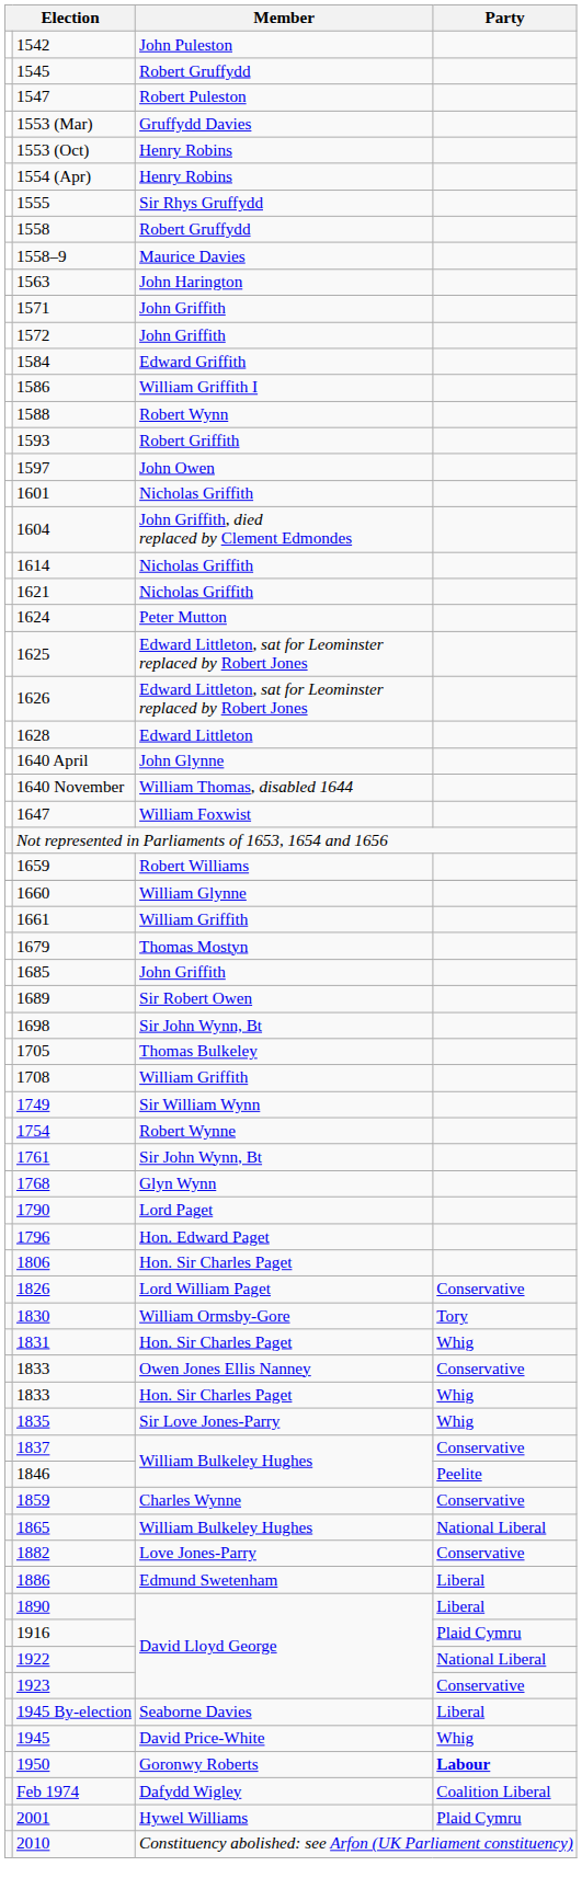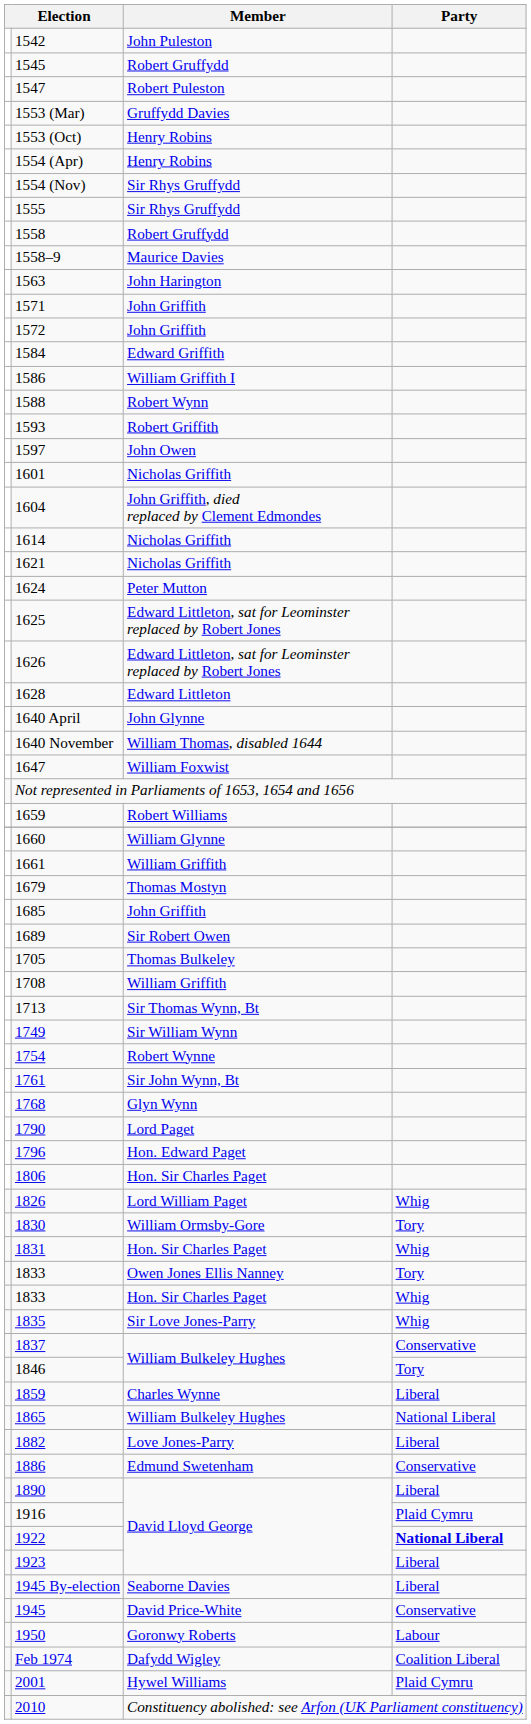+ row: 1554 (Nov) | Sir Rhys Gruffydd
- row: 1698 | Sir John Wynn, Bt
+ row: 1713 | Sir Thomas Wynn, Bt
1826 | Party: Conservative -> Whig
1833 / Owen Jones Ellis Nanney | Party: Conservative -> Tory
1846 | Party: Peelite -> Tory
1859 | Party: Conservative -> Liberal
1882 | Party: Conservative -> Liberal
1886 | Party: Liberal -> Conservative
1922 | Party: normal -> bold
1923 | Party: Conservative -> Liberal
1945 | Party: Whig -> Conservative
1950 | Party: bold -> normal
